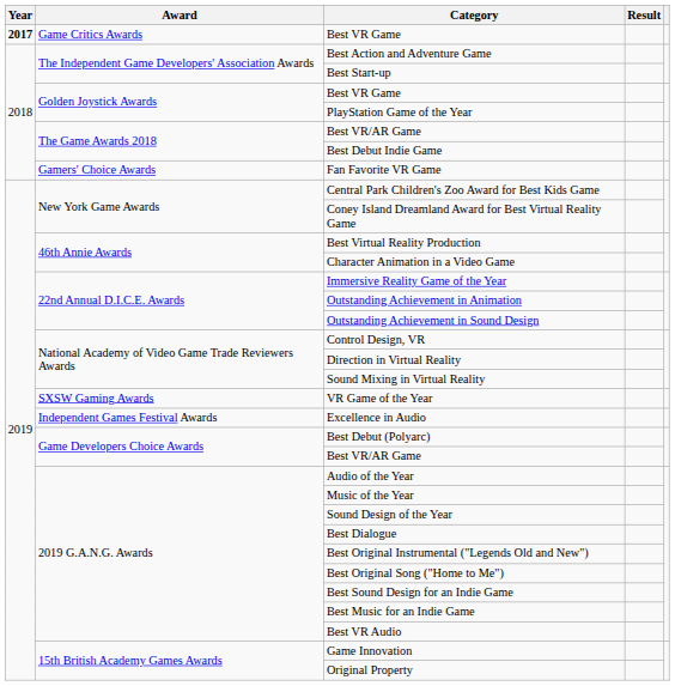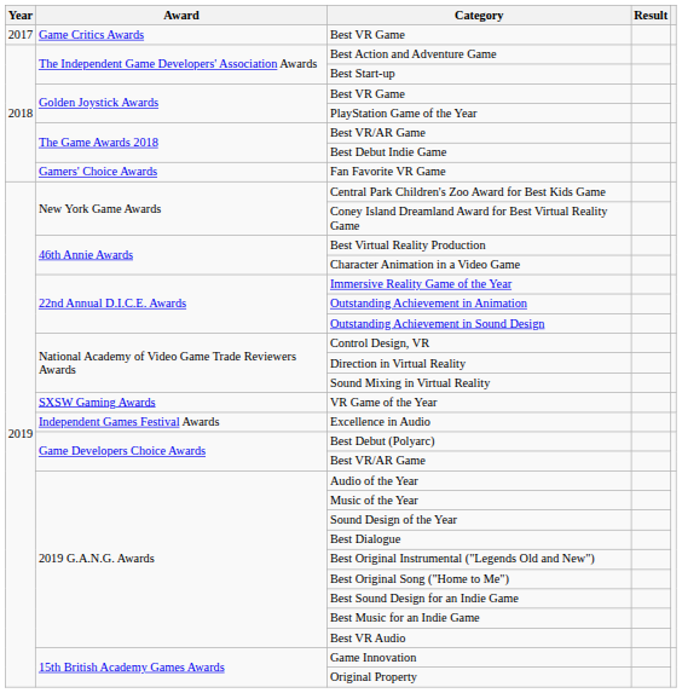Game Critics Awards / Best VR Game | Year: bold -> normal
